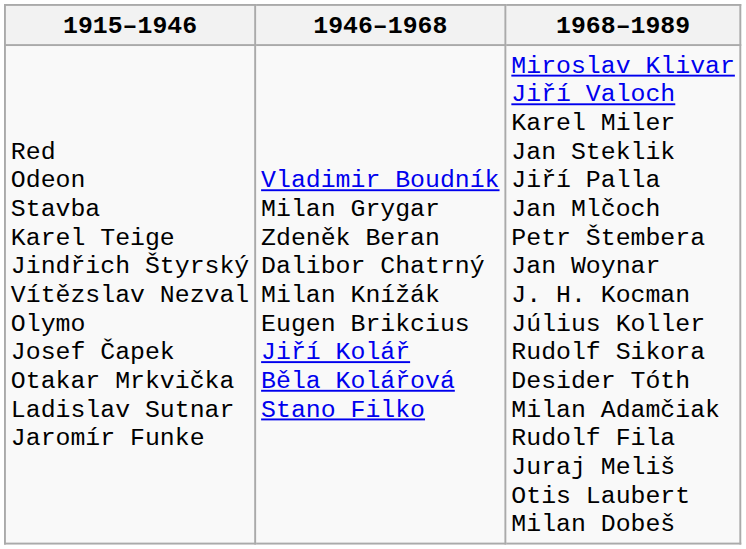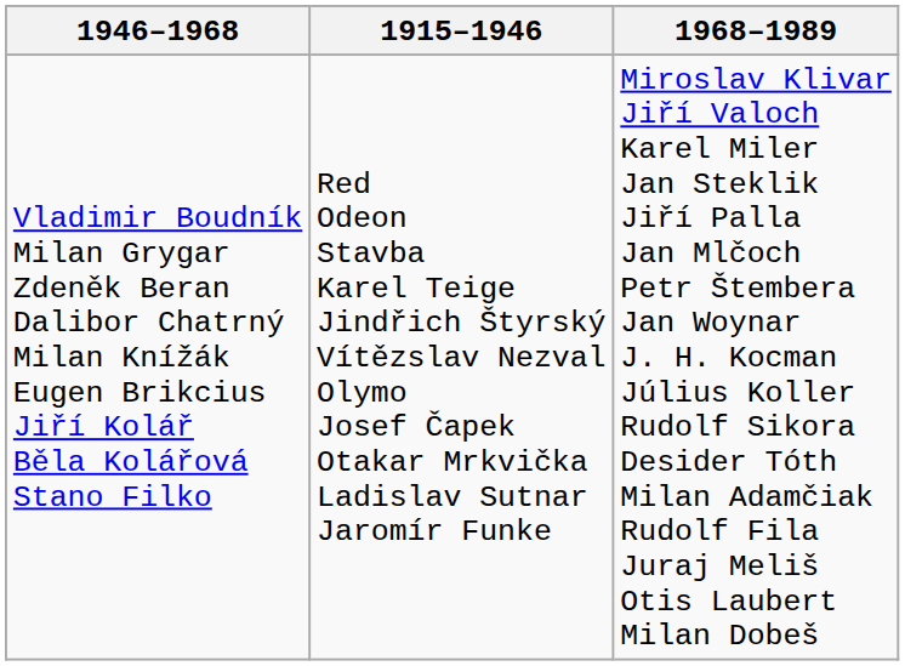columns swapped: 1915–1946 <-> 1946–1968
